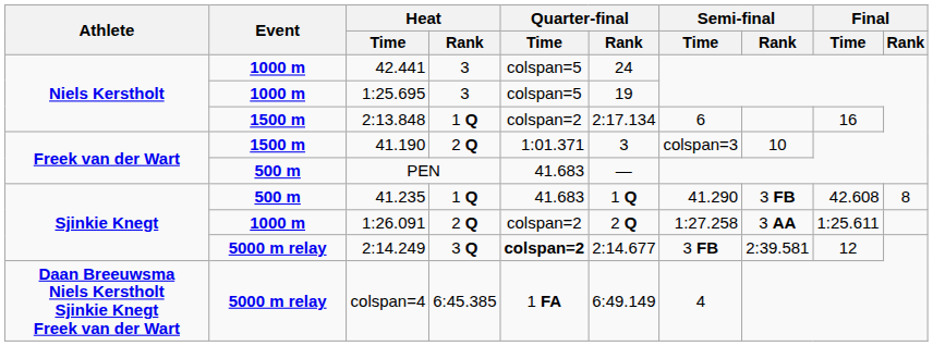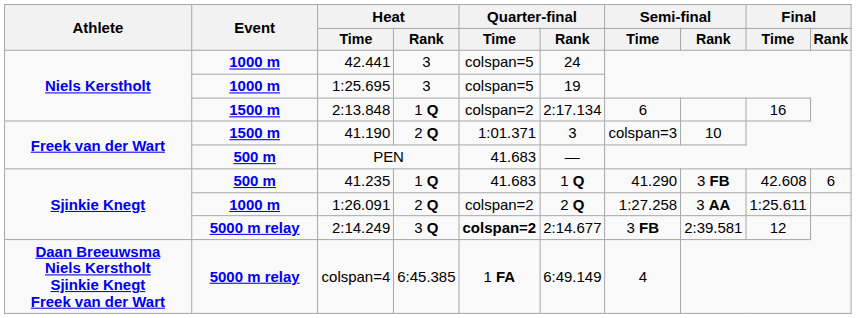41.235 | Final / Rank: 8 -> 6
